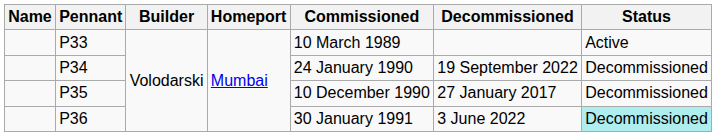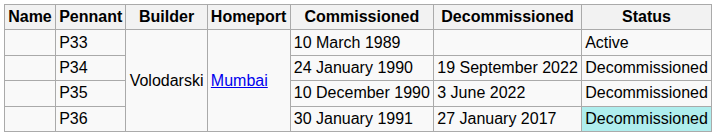P35 | Decommissioned: 27 January 2017 -> 3 June 2022
P36 | Decommissioned: 3 June 2022 -> 27 January 2017
